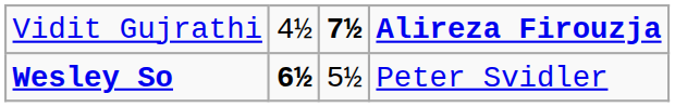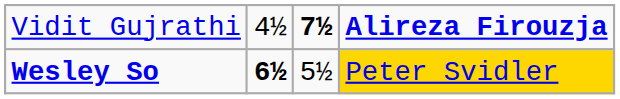Wesley So | column 4: no background -> gold background
